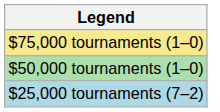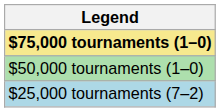row 2 | column 1: normal -> bold
